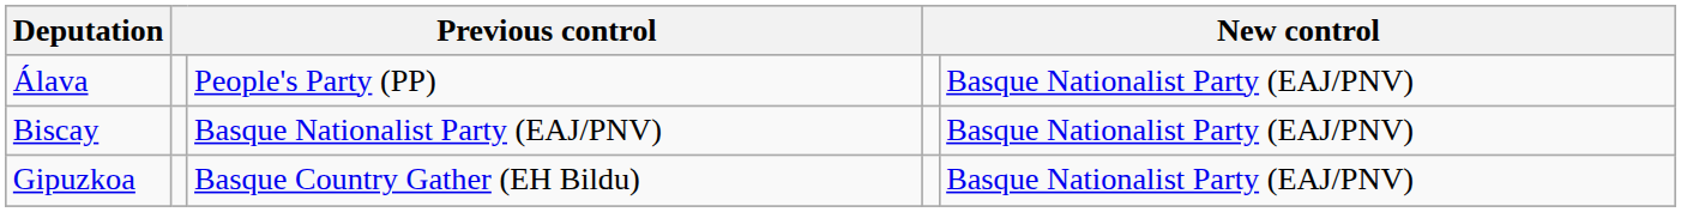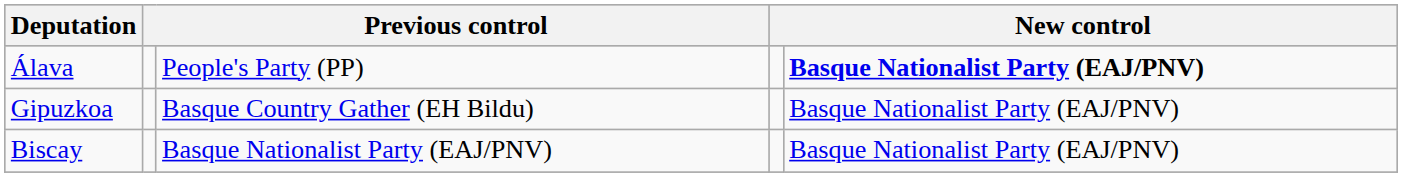Álava | column 5: normal -> bold
rows swapped: Biscay <-> Gipuzkoa
